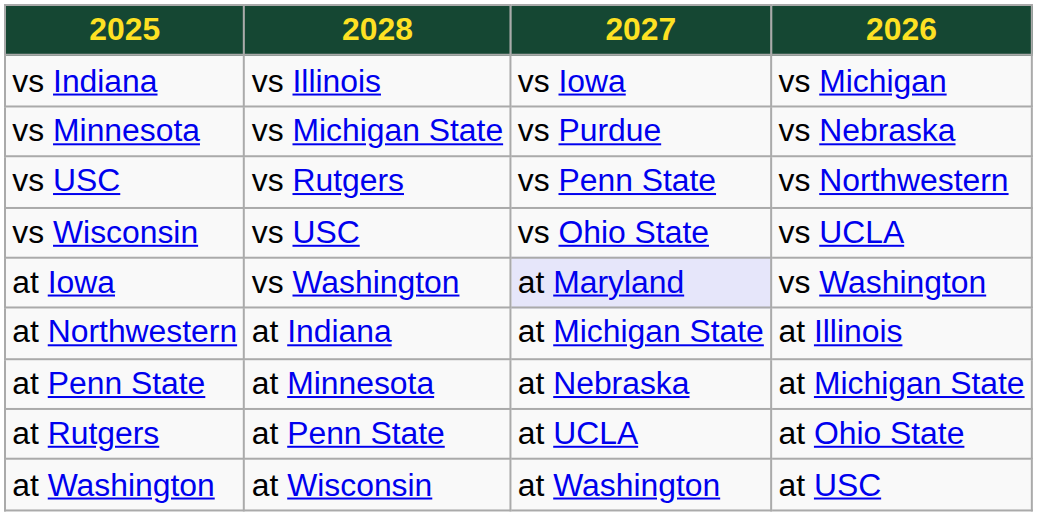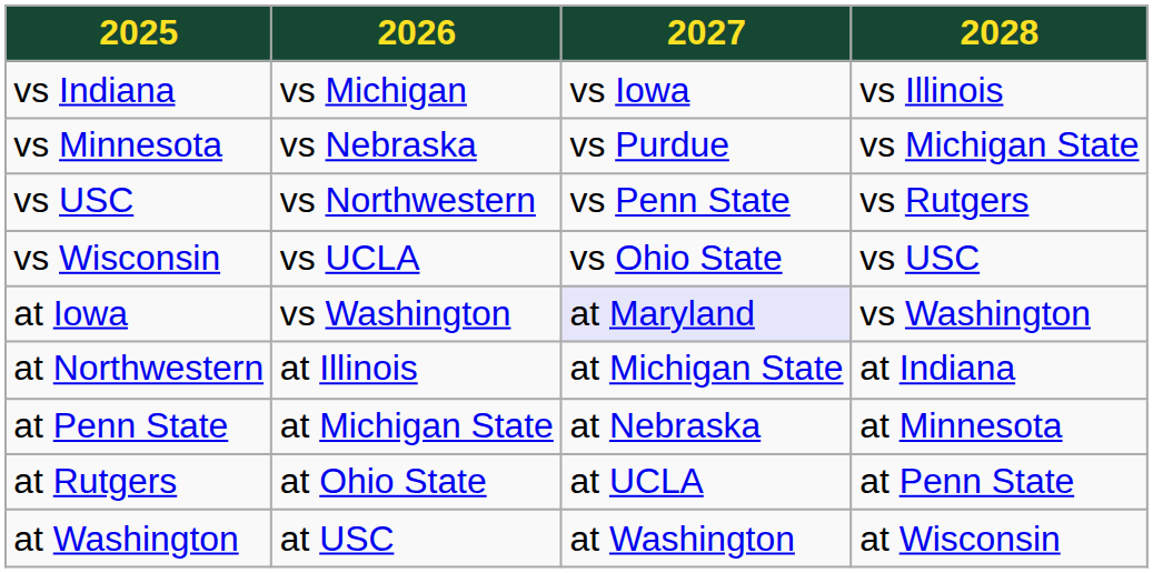columns swapped: 2026 <-> 2028
